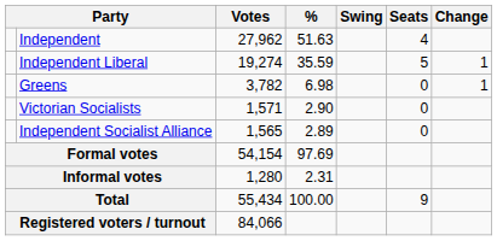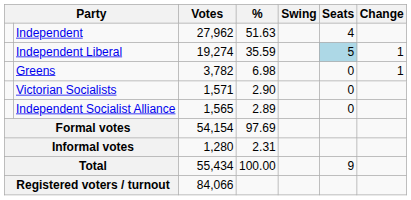Independent Liberal | Seats: no background -> lightblue background
